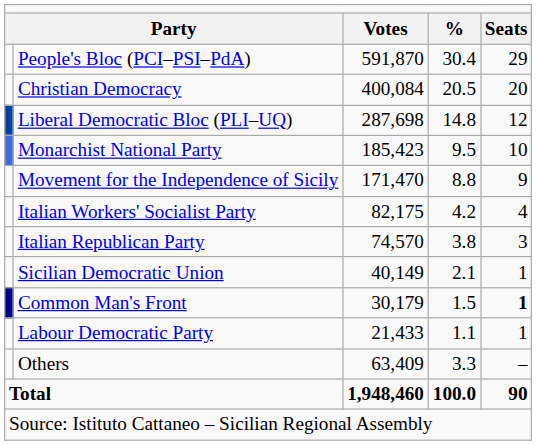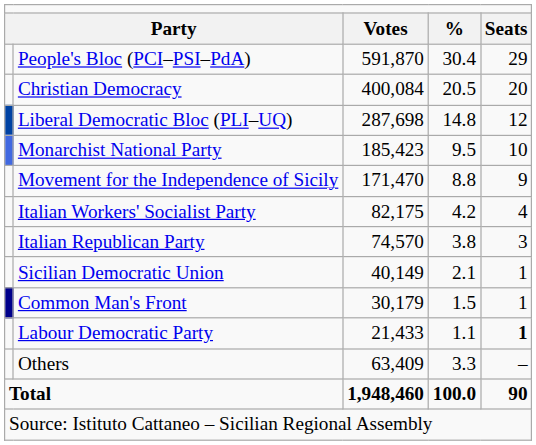Common Man's Front | column 5: bold -> normal
Labour Democratic Party | column 5: normal -> bold
